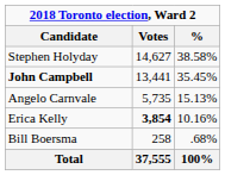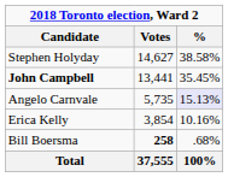Angelo Carnvale | %: no background -> lavender background
Erica Kelly | Votes: bold -> normal
Bill Boersma | Votes: normal -> bold
